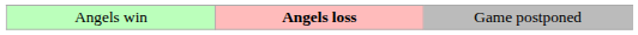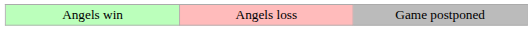Angels win | column 2: bold -> normal
